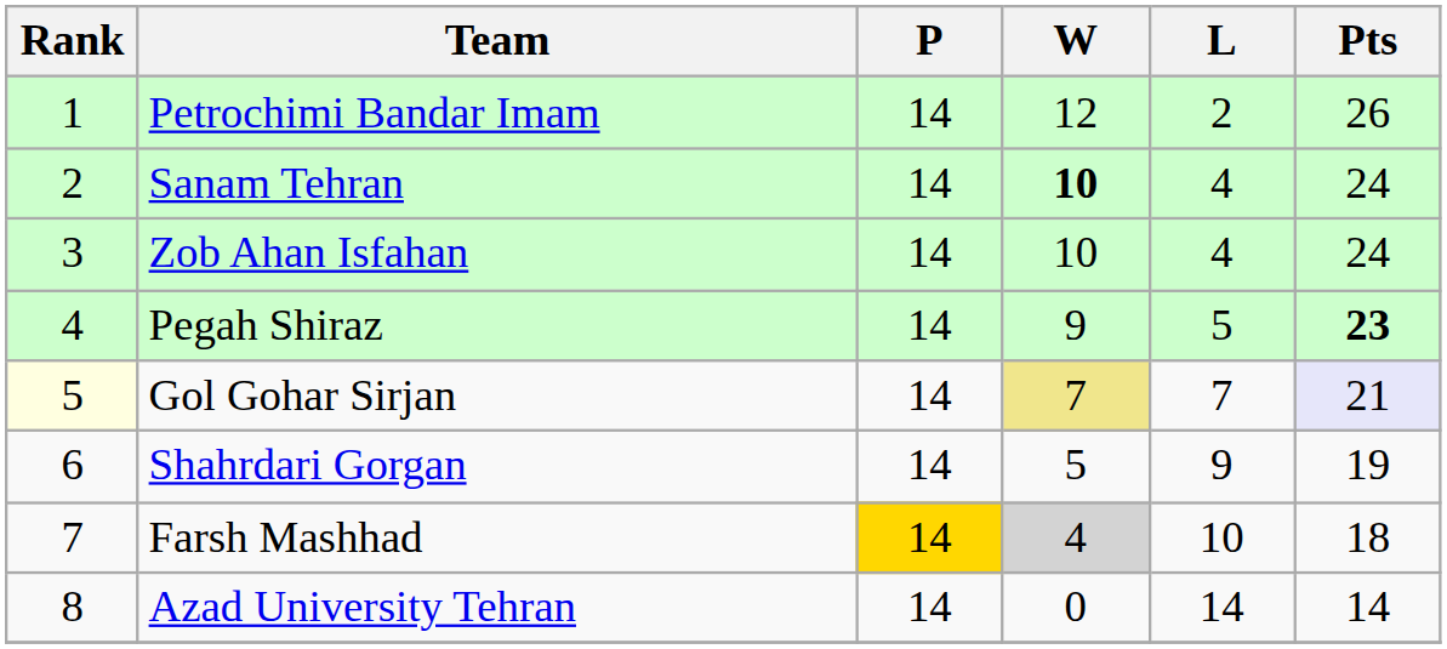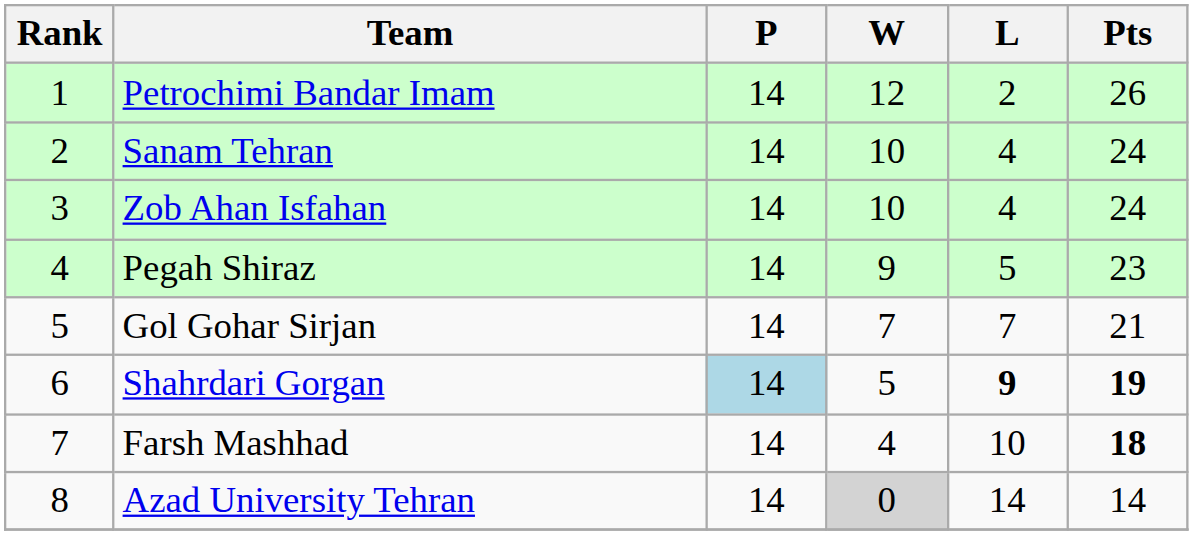Sanam Tehran | W: bold -> normal
Pegah Shiraz | Pts: bold -> normal
Gol Gohar Sirjan | Rank: lightyellow background -> no background
Gol Gohar Sirjan | W: khaki background -> no background
Gol Gohar Sirjan | Pts: lavender background -> no background
Shahrdari Gorgan | P: no background -> lightblue background
Shahrdari Gorgan | L: normal -> bold
Shahrdari Gorgan | Pts: normal -> bold
Farsh Mashhad | P: gold background -> no background
Farsh Mashhad | W: lightgrey background -> no background
Farsh Mashhad | Pts: normal -> bold
Azad University Tehran | W: no background -> lightgrey background
